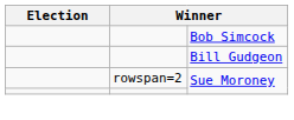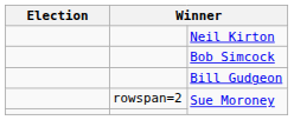+ row: Neil Kirton
